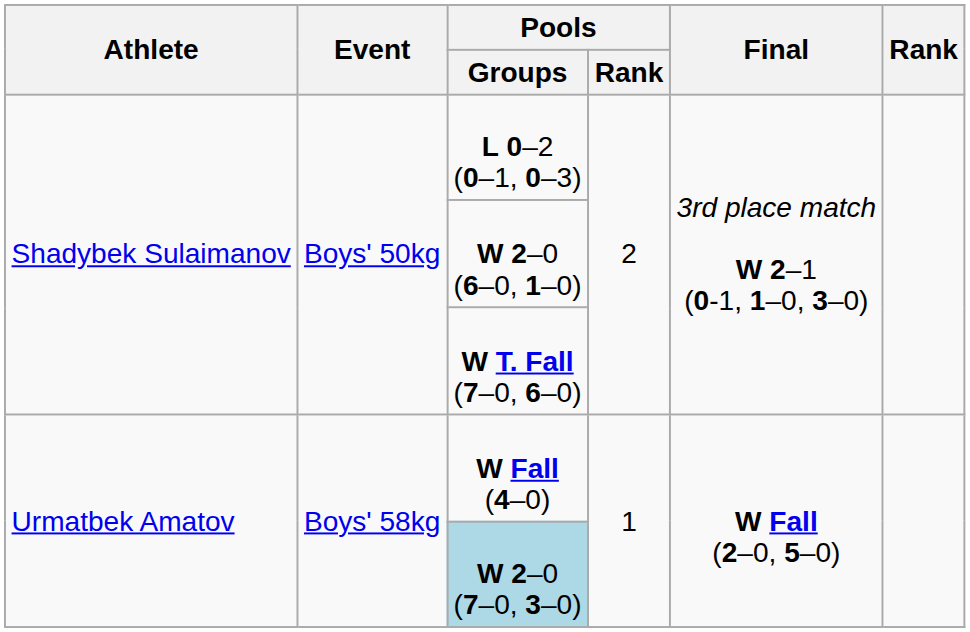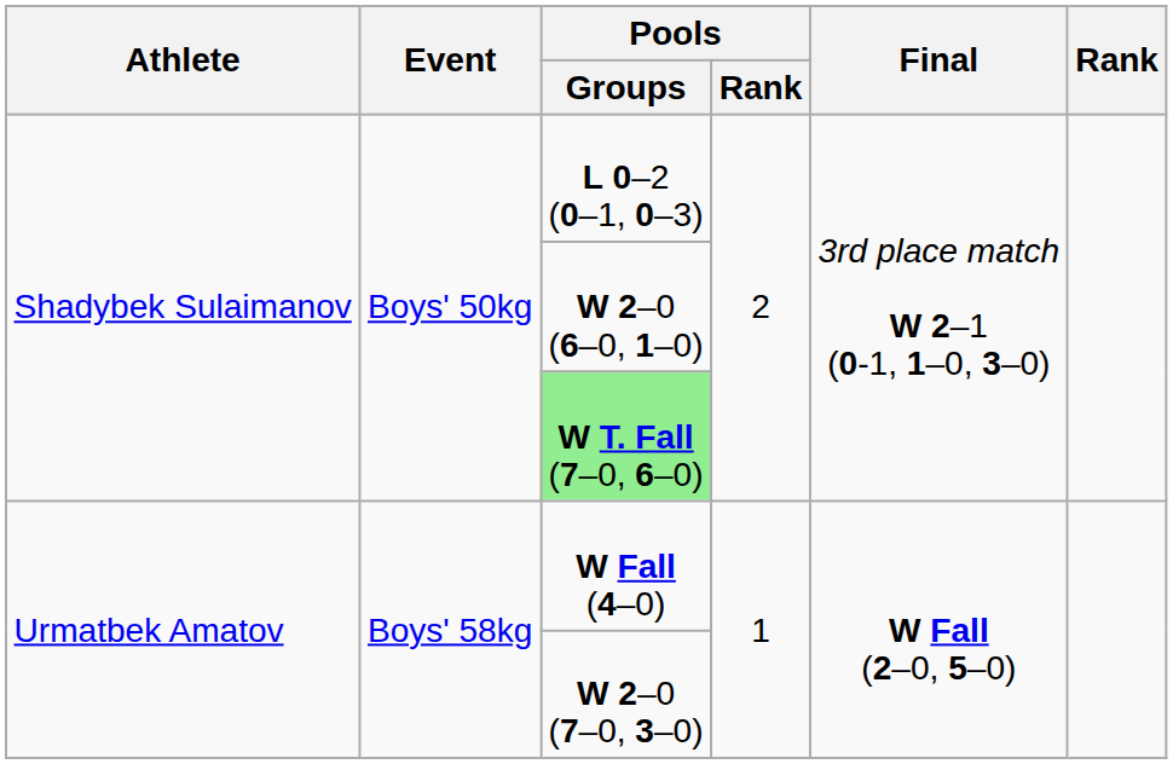W T. Fall (7–0, 6–0) | Pools / Groups: no background -> lightgreen background
W 2–0 (7–0, 3–0) | Pools / Groups: lightblue background -> no background
